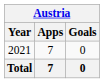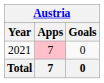2021 | Apps: no background -> pink background
